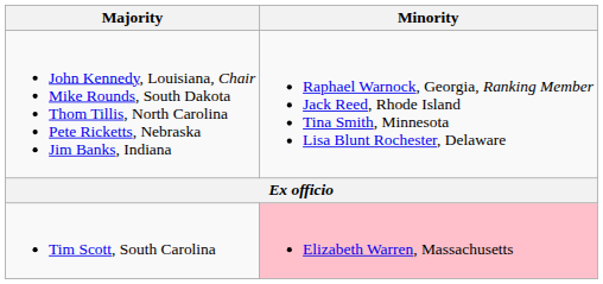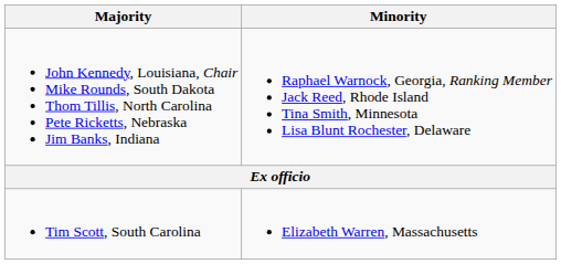Tim Scott, South Carolina | Minority: pink background -> no background
